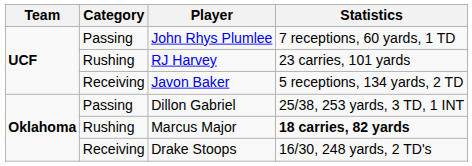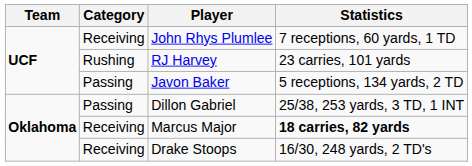John Rhys Plumlee | Category: Passing -> Receiving
Javon Baker | Category: Receiving -> Passing
Marcus Major | Category: Rushing -> Receiving
